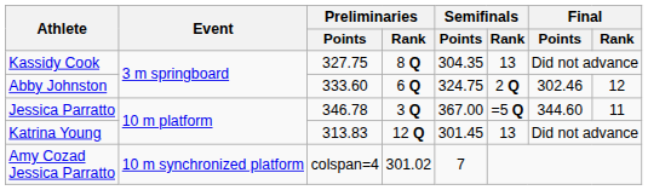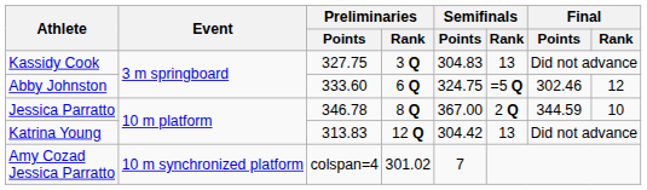Kassidy Cook | Preliminaries / Rank: 8 Q -> 3 Q
Kassidy Cook | Semifinals / Points: 304.35 -> 304.83
Abby Johnston | Semifinals / Rank: 2 Q -> =5 Q
Jessica Parratto | Preliminaries / Rank: 3 Q -> 8 Q
Jessica Parratto | Semifinals / Rank: =5 Q -> 2 Q
Jessica Parratto | Final / Points: 344.60 -> 344.59
Jessica Parratto | Final / Rank: 11 -> 10
Katrina Young | Semifinals / Points: 301.45 -> 304.42
